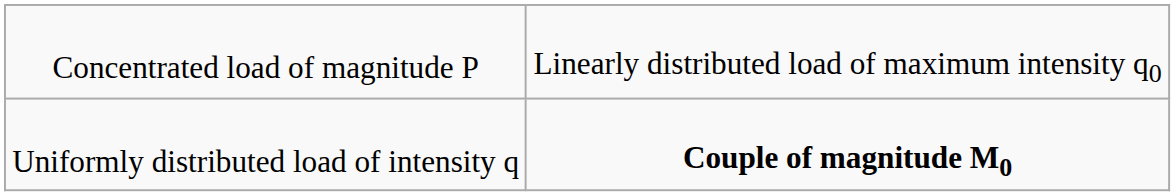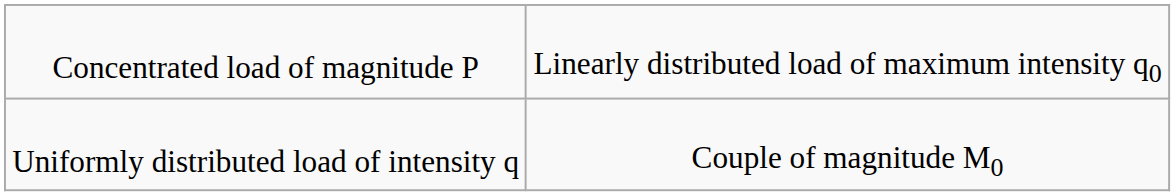Uniformly distributed load of intensity q | column 2: bold -> normal
